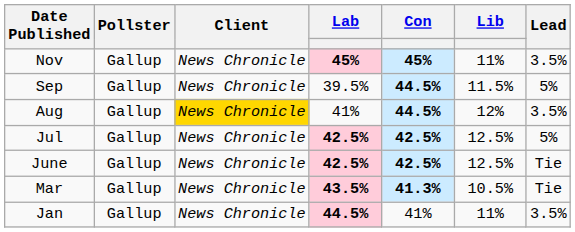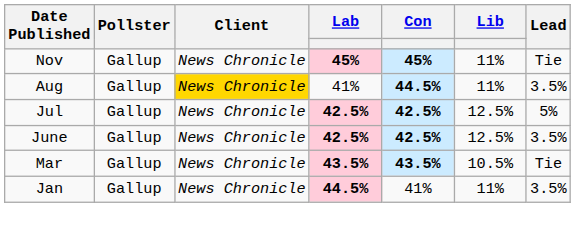Nov | Lead: 3.5% -> Tie
- row: Sep | Gallup | News Chronicle | 39.5% | 44.5% | 11.5% | 5%
Aug | Lib: 12% -> 11%
June | Lead: Tie -> 3.5%
Mar | Con: 41.3% -> 43.5%
